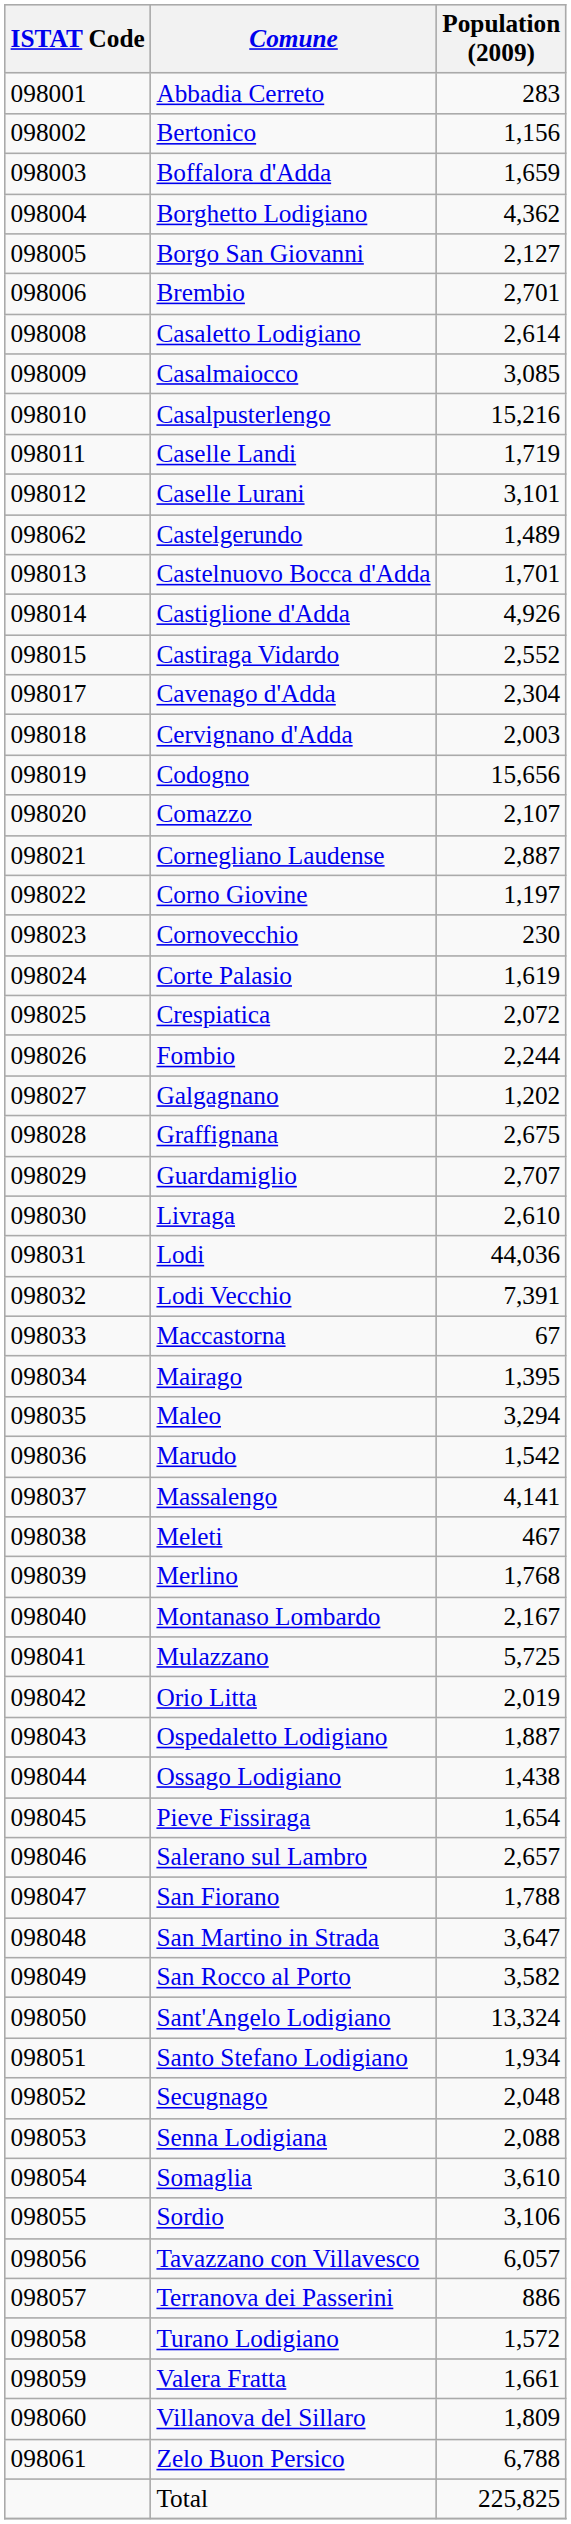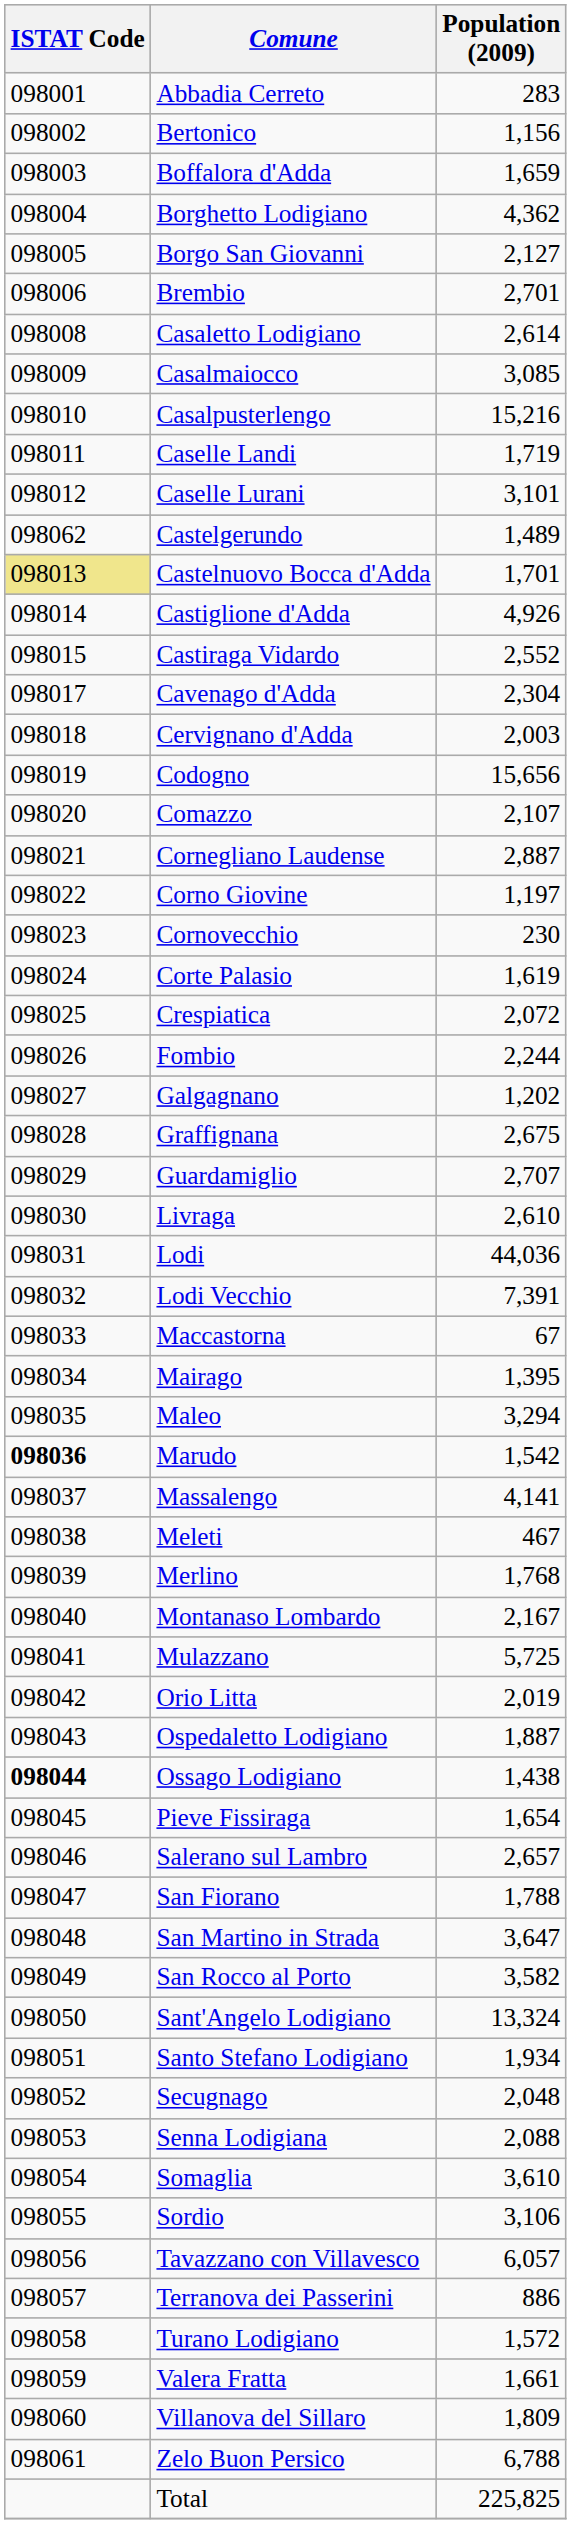Castelnuovo Bocca d'Adda | ISTAT Code: no background -> khaki background
Marudo | ISTAT Code: normal -> bold
Ossago Lodigiano | ISTAT Code: normal -> bold
